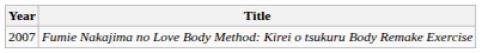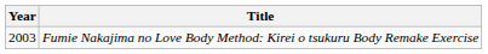row 2 | Year: 2007 -> 2003
